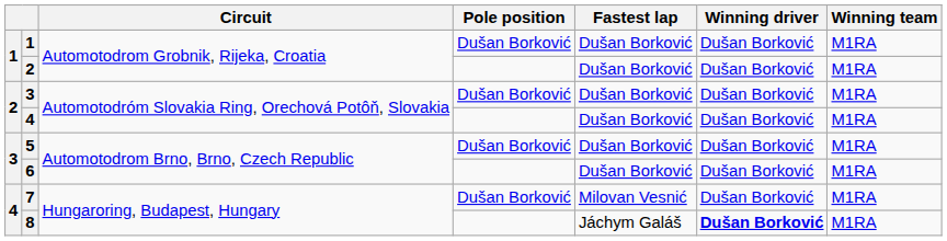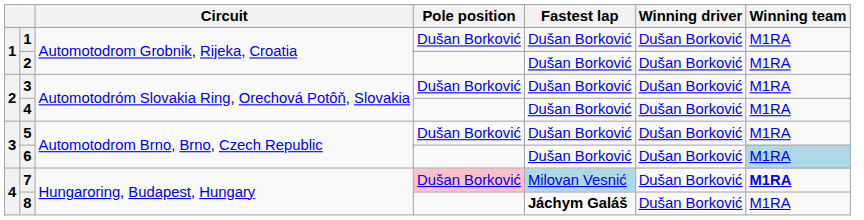6 | Winning team: no background -> lightblue background
7 | Pole position: no background -> pink background
7 | Fastest lap: no background -> lightblue background
7 | Winning team: normal -> bold
8 | Fastest lap: normal -> bold
8 | Winning driver: bold -> normal
